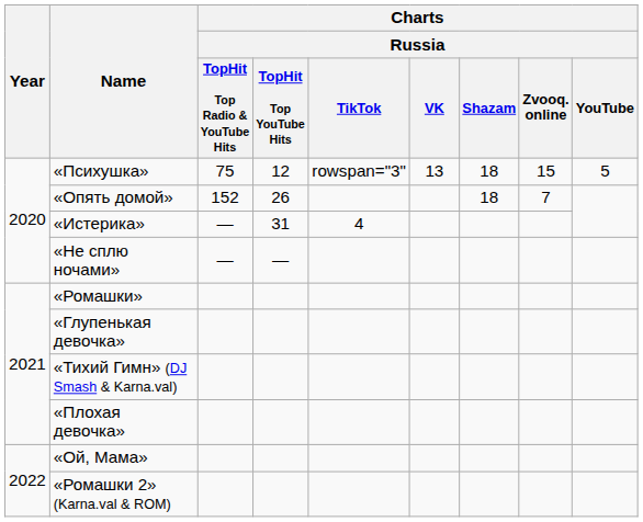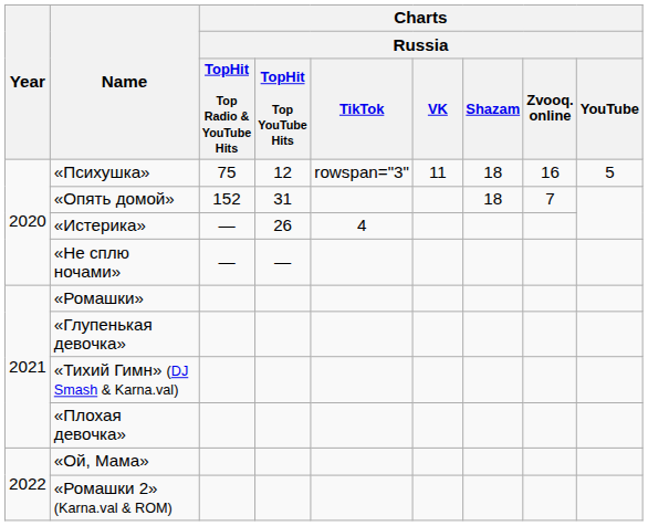«Психушка» | Charts / Russia / VK: 13 -> 11
«Психушка» | Charts / Russia / Zvooq. online: 15 -> 16
«Опять домой» | Charts / Russia / TopHit Top YouTube Hits: 26 -> 31
«Истерика» | Charts / Russia / TopHit Top YouTube Hits: 31 -> 26
